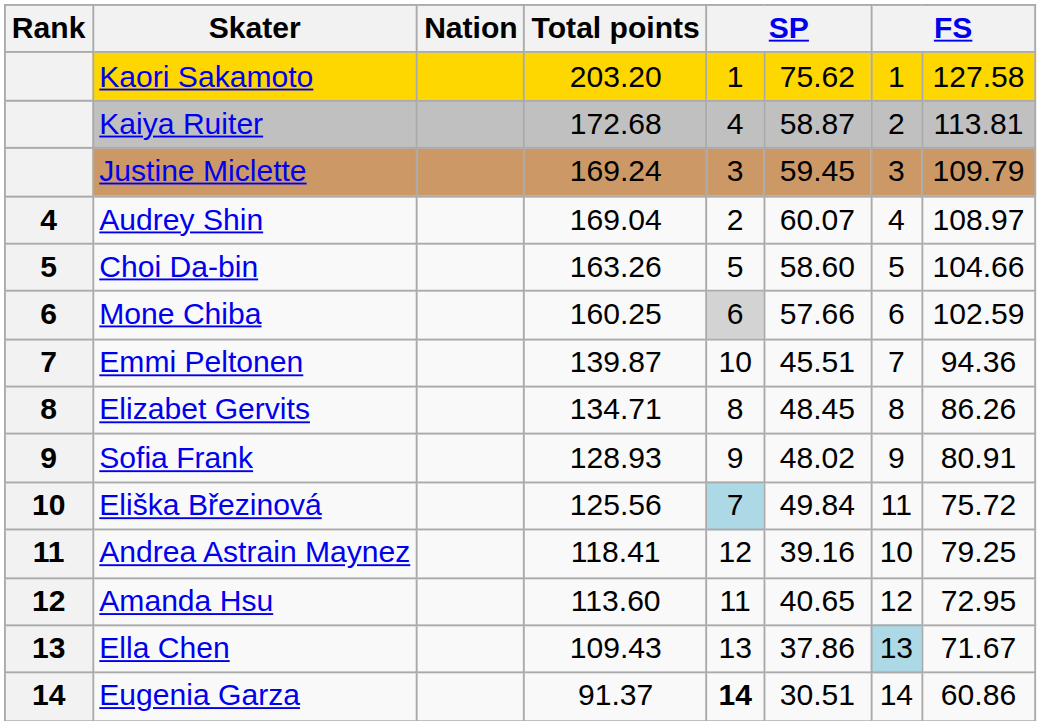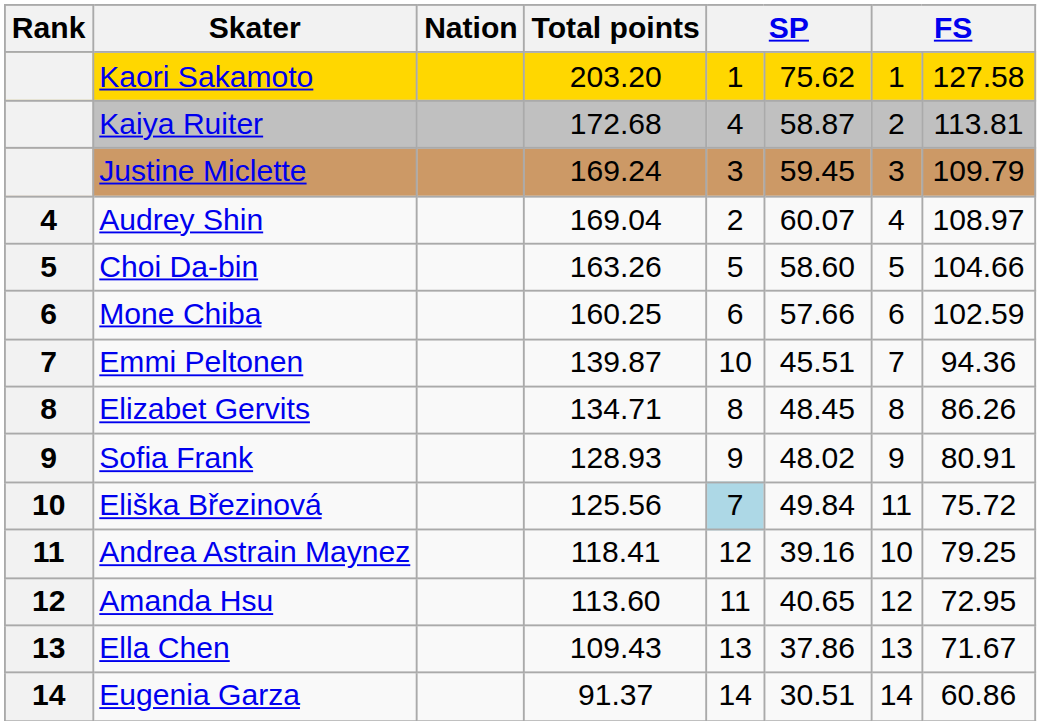Mone Chiba | column 5: lightgrey background -> no background
Ella Chen | column 7: lightblue background -> no background
Eugenia Garza | column 5: bold -> normal
